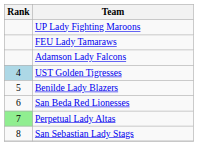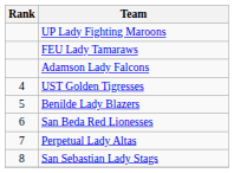UST Golden Tigresses | Rank: lightblue background -> no background
Perpetual Lady Altas | Rank: lightgreen background -> no background
